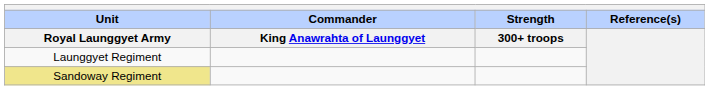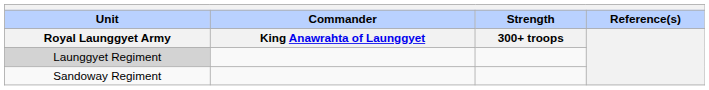Launggyet Regiment | Unit / Royal Launggyet Army: no background -> lightgrey background
Sandoway Regiment | Unit / Royal Launggyet Army: khaki background -> no background
